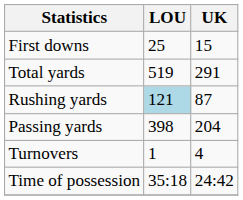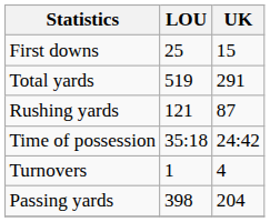Rushing yards | LOU: lightblue background -> no background
rows swapped: Passing yards <-> Time of possession
